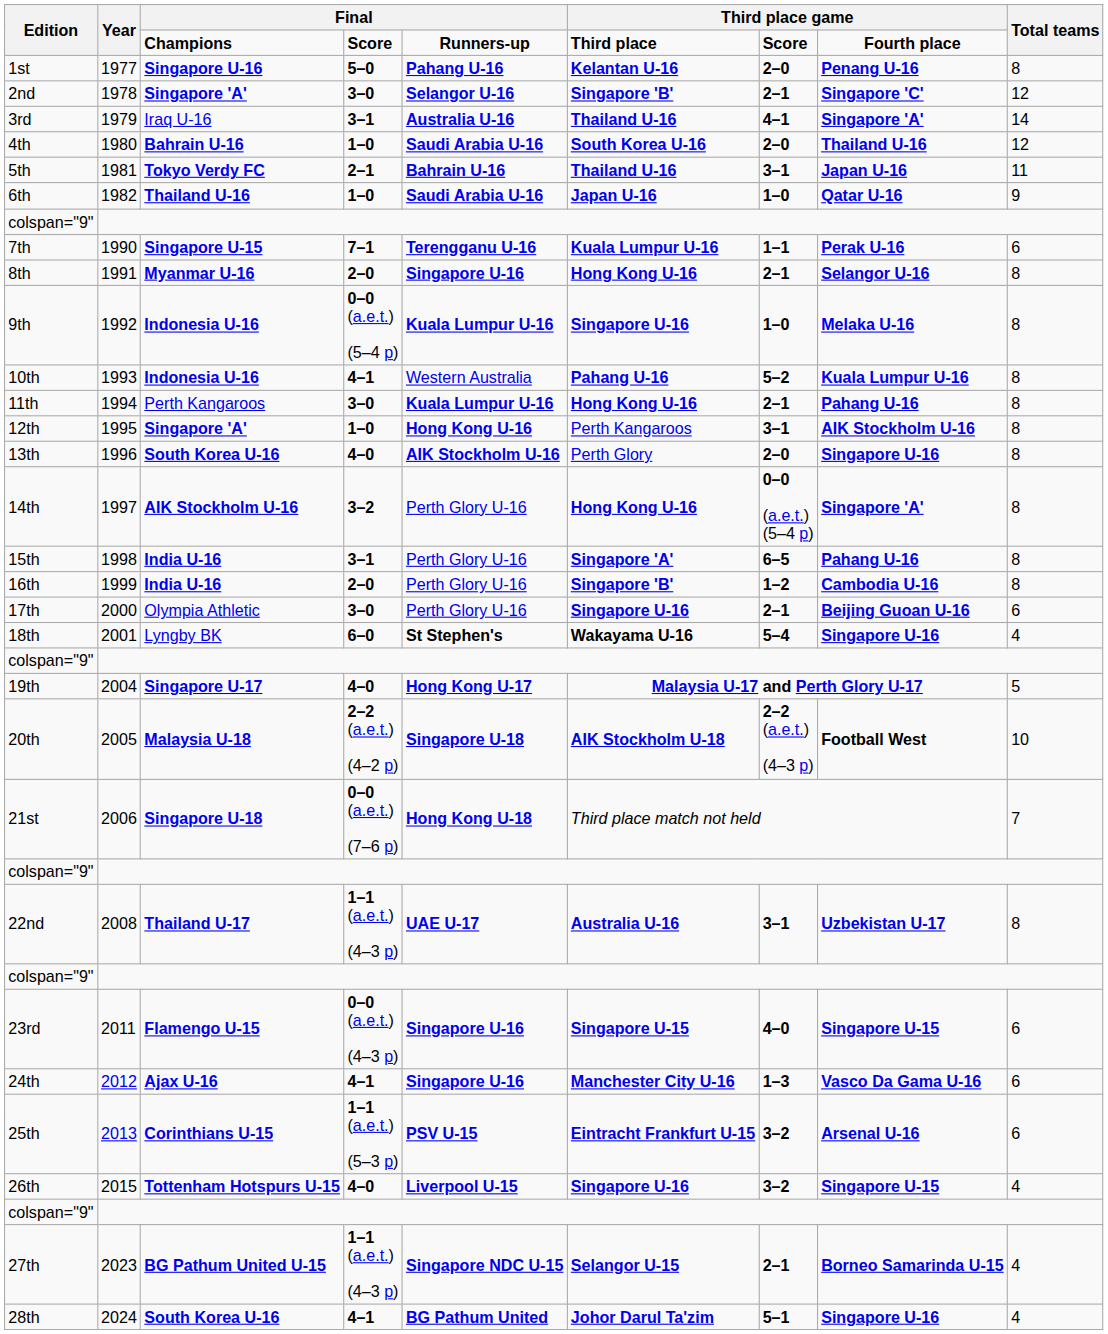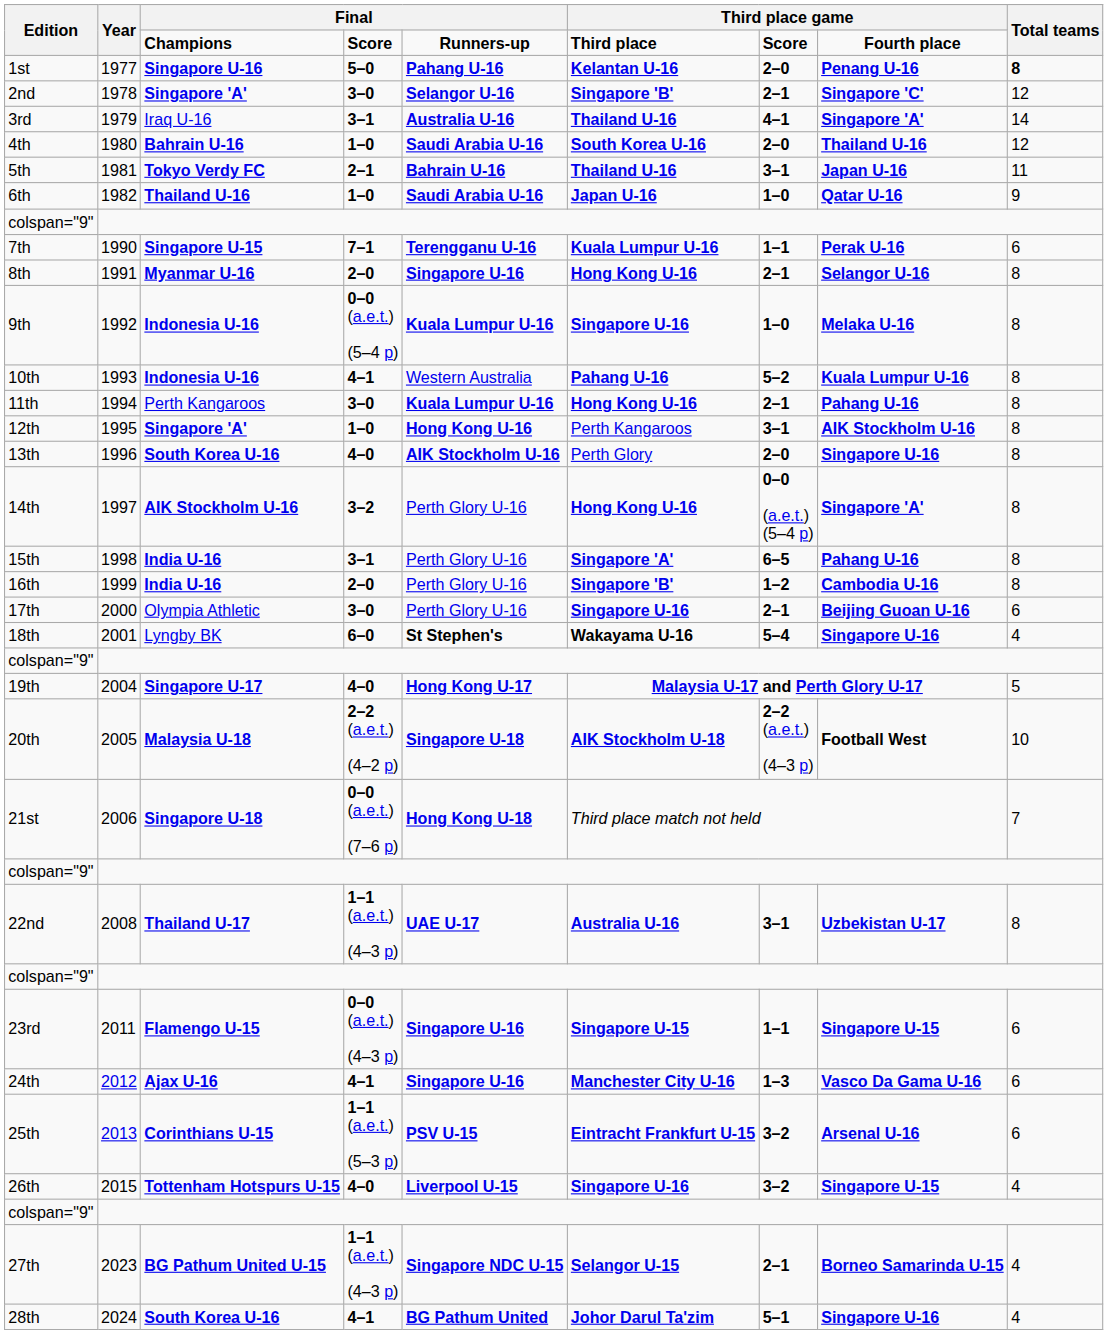1st | Total teams: normal -> bold
23rd | column 7: 4–0 -> 1–1
